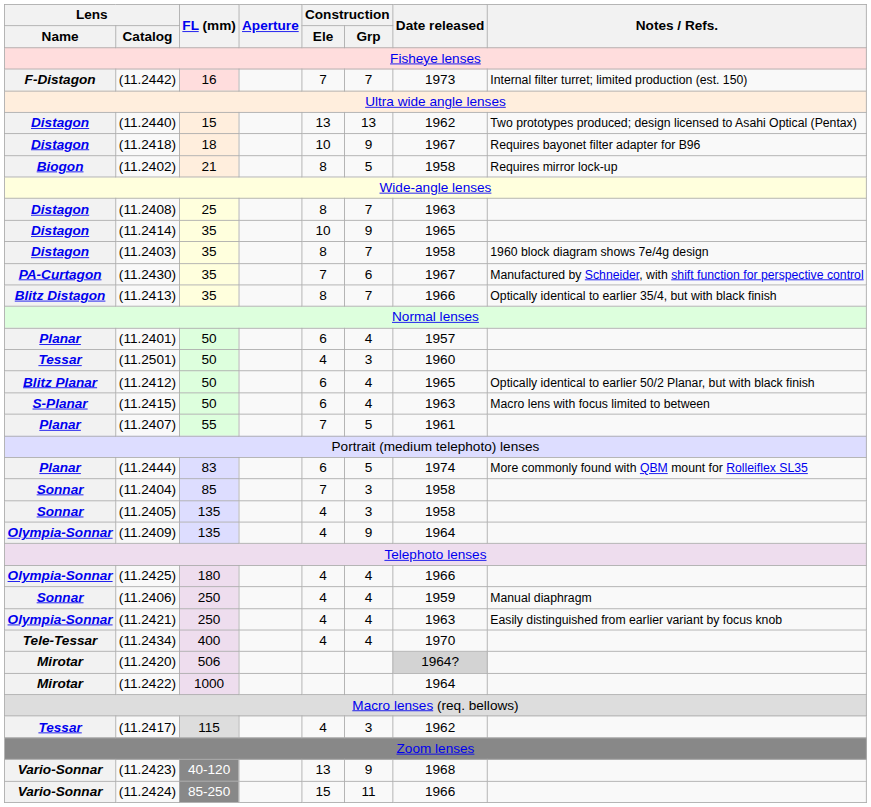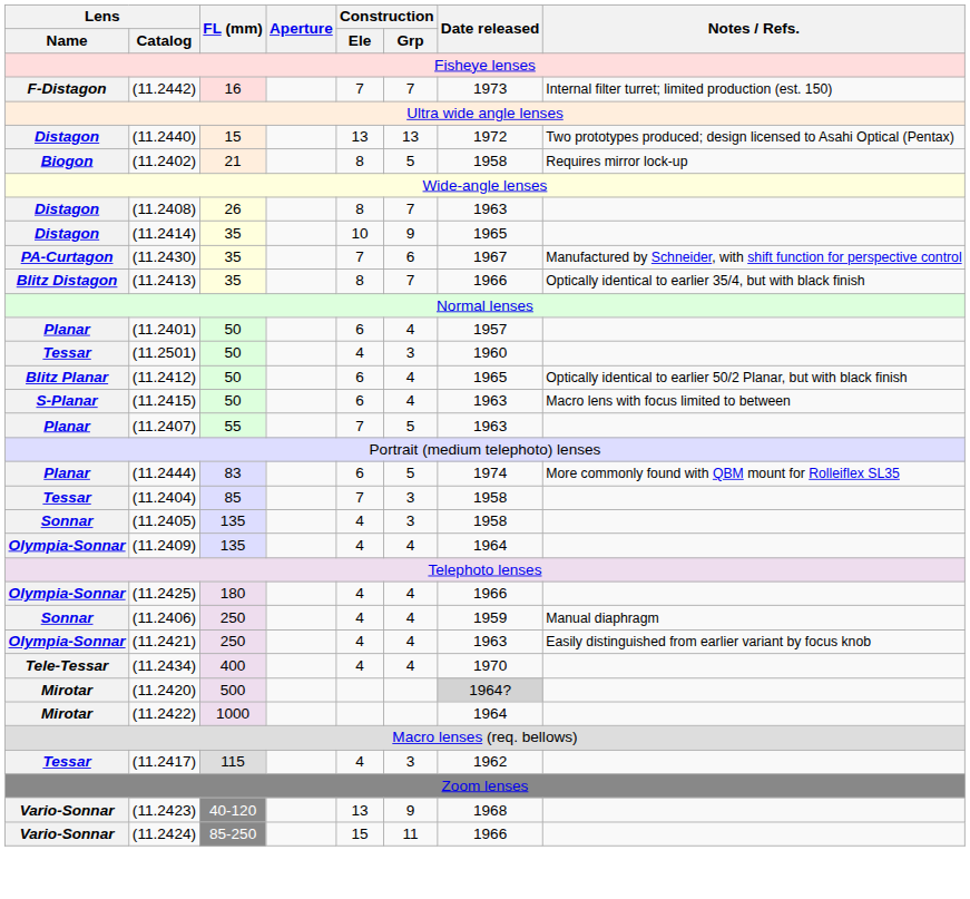(11.2440) | Date released: 1962 -> 1972
- row: Distagon | (11.2418) | 18 | 10 | 9 | 1967 | Requires bayonet filter adapter for B96
(11.2408) | FL (mm): 25 -> 26
- row: Distagon | (11.2403) | 35 | 8 | 7 | 1958 | 1960 block diagram shows 7e/4g design
(11.2407) | Date released: 1961 -> 1963
(11.2404) | Lens / Name: Sonnar -> Tessar
(11.2409) | Construction / Grp: 9 -> 4
(11.2420) | FL (mm): 506 -> 500
